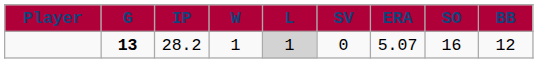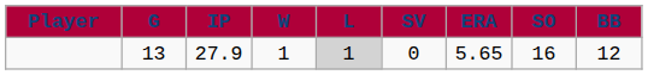row 2 | G: bold -> normal
row 2 | IP: 28.2 -> 27.9
row 2 | ERA: 5.07 -> 5.65
